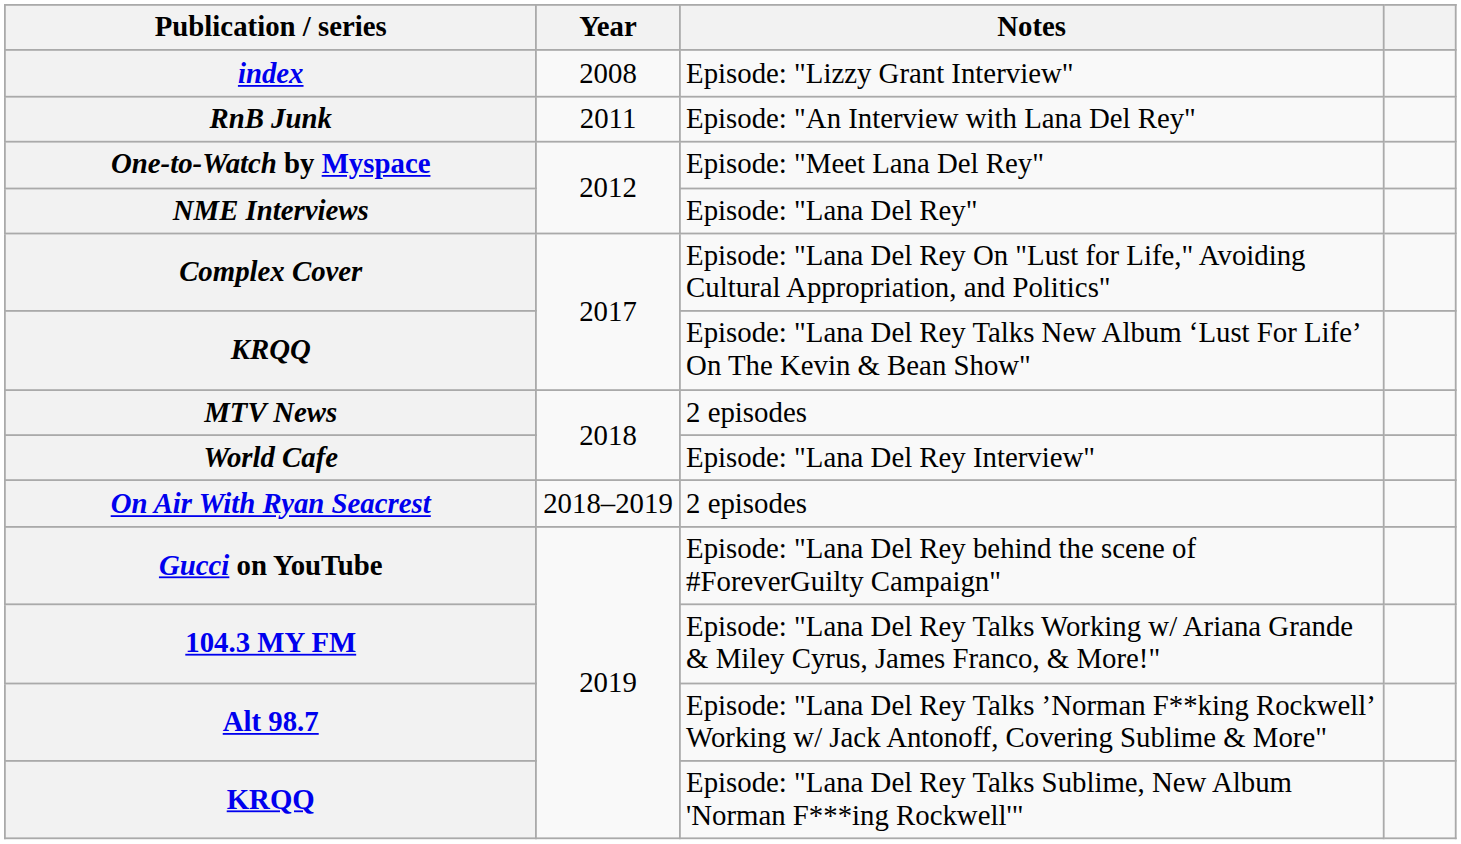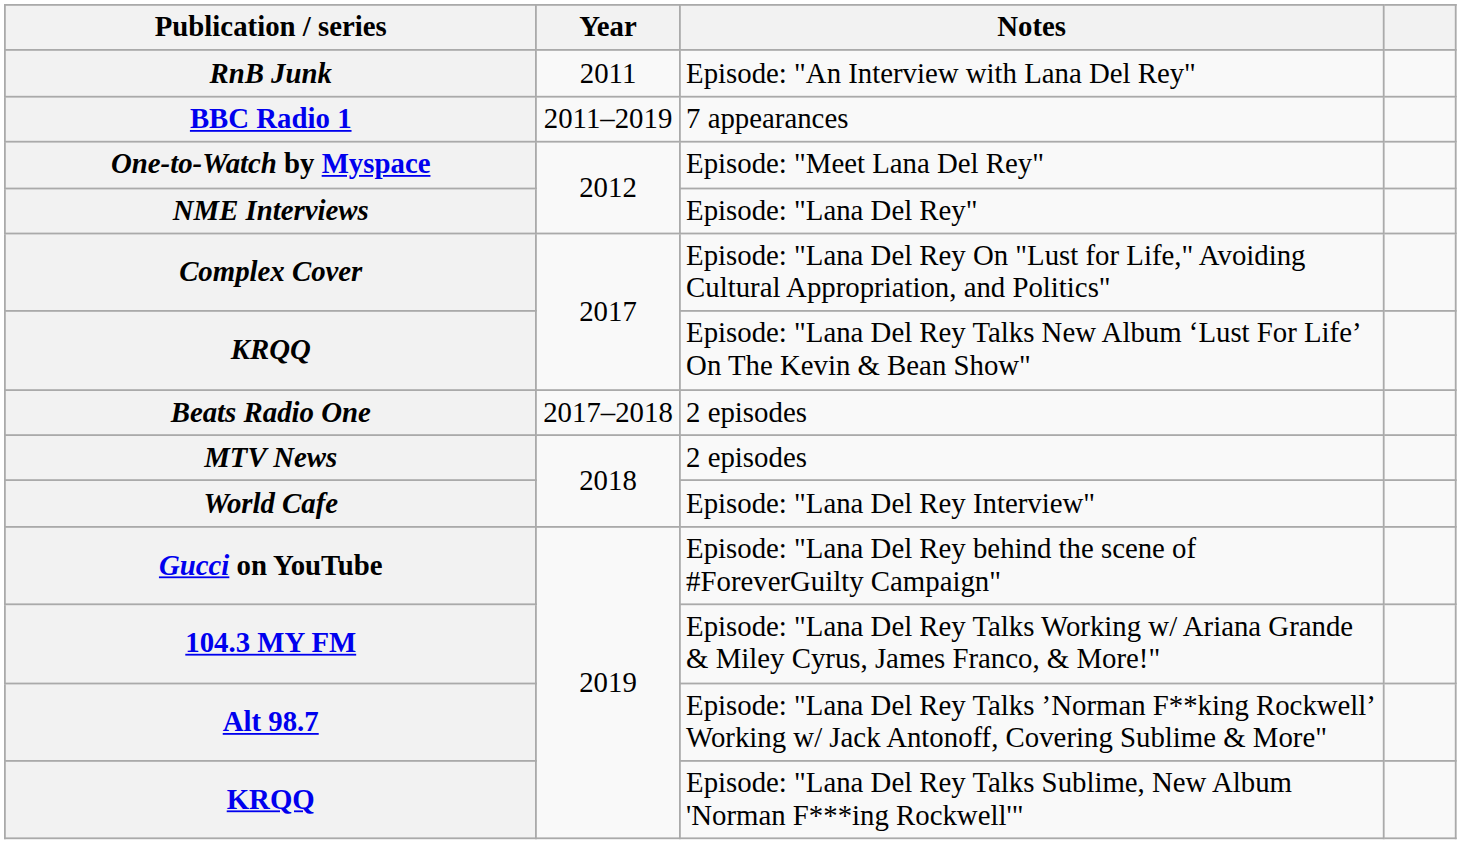- row: index | 2008 | Episode: "Lizzy Grant Interview"
+ row: BBC Radio 1 | 2011–2019 | 7 appearances
+ row: Beats Radio One | 2017–2018 | 2 episodes
- row: On Air With Ryan Seacrest | 2018–2019 | 2 episodes
